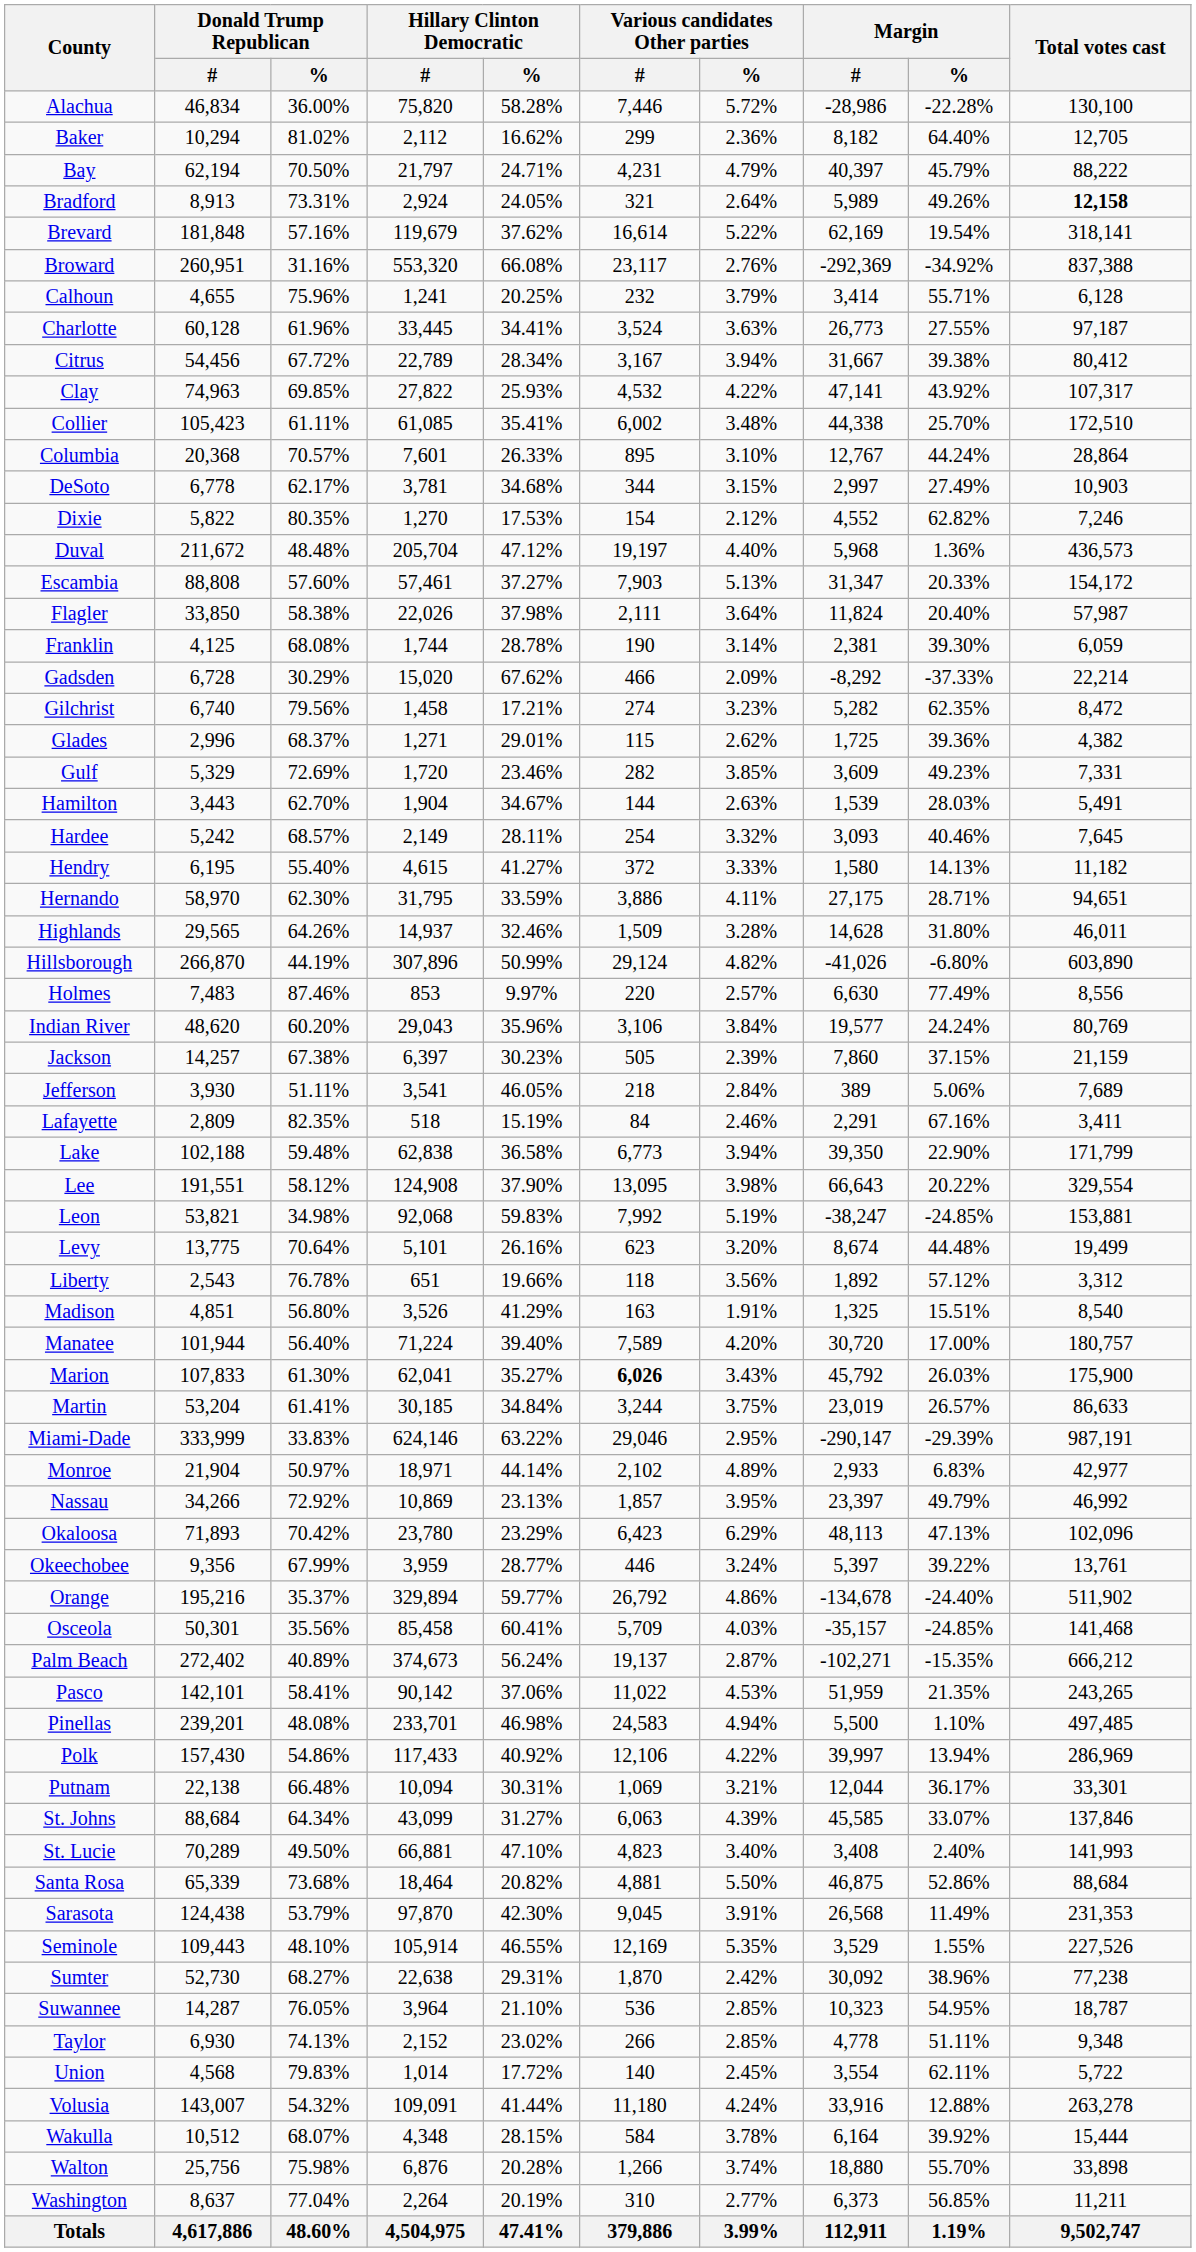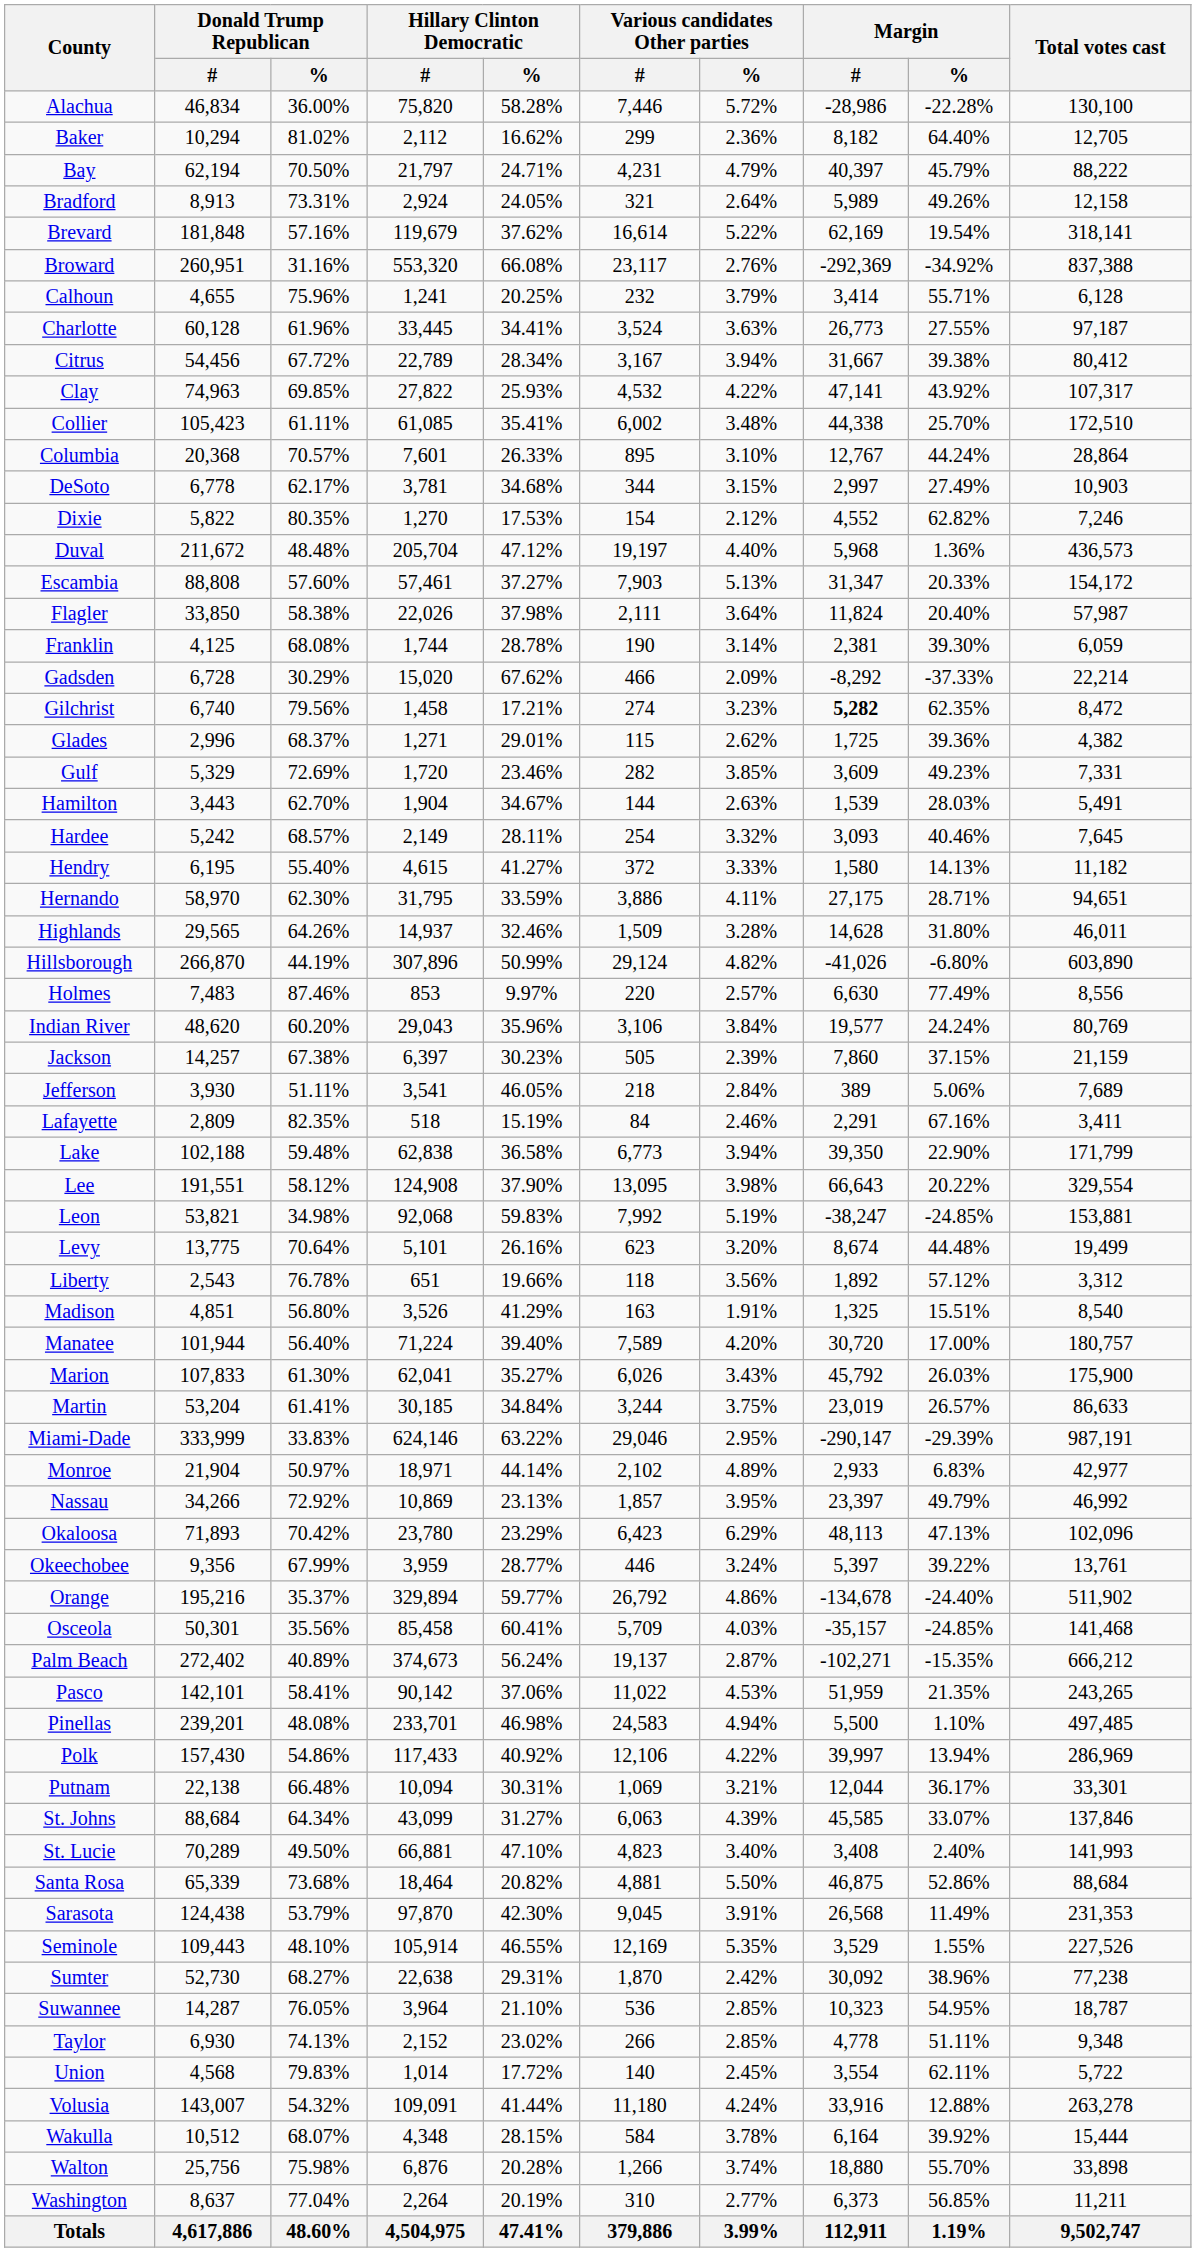Bradford | Total votes cast: bold -> normal
Gilchrist | Margin / #: normal -> bold
Marion | Various candidates Other parties / #: bold -> normal
